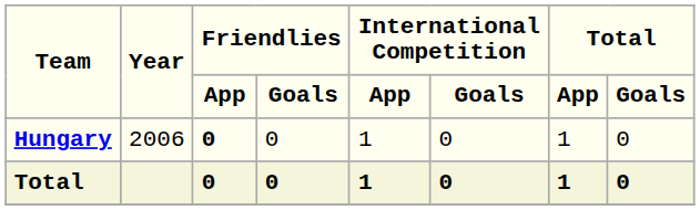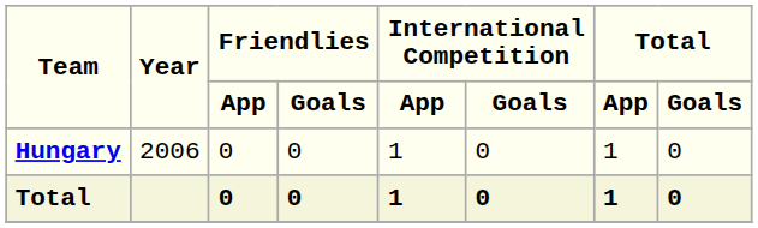Hungary | Friendlies / App: bold -> normal
